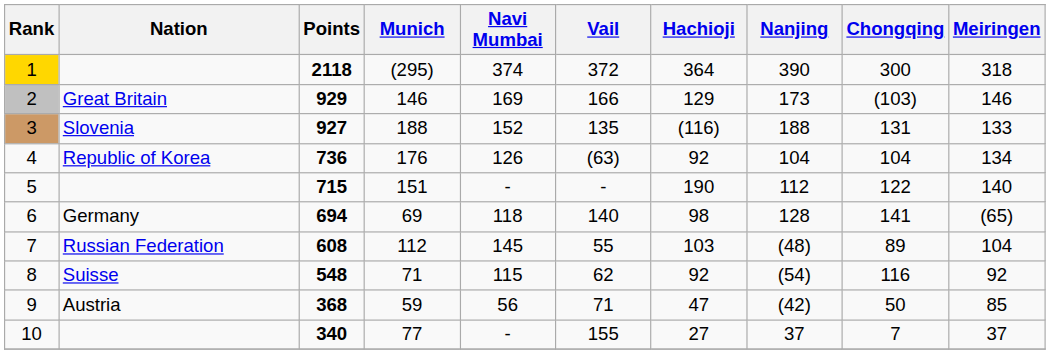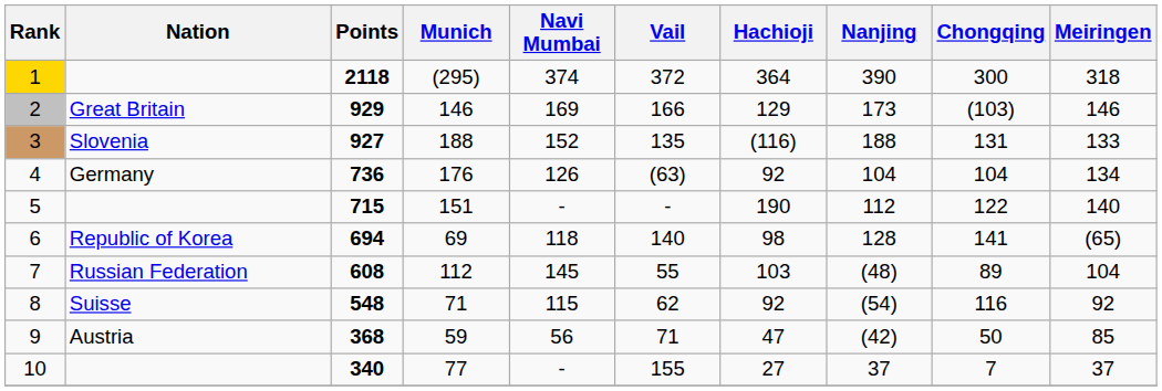4 | Nation: Republic of Korea -> Germany
6 | Nation: Germany -> Republic of Korea
